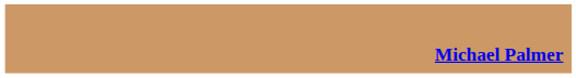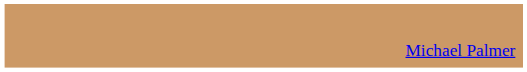row 1 | column 1: bold -> normal
